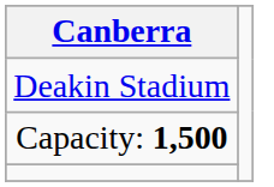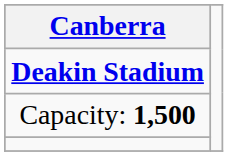Deakin Stadium | Canberra: normal -> bold
